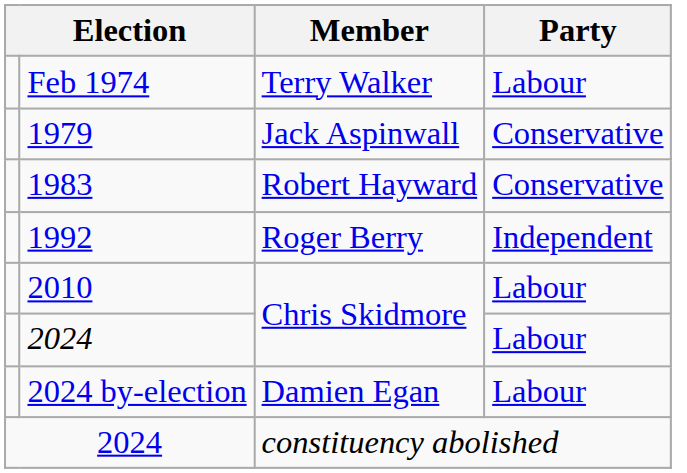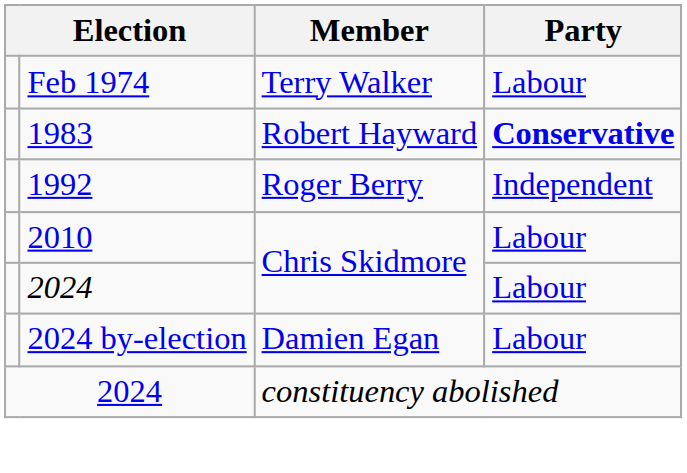- row: 1979 | Jack Aspinwall | Conservative
1983 | Party: normal -> bold
